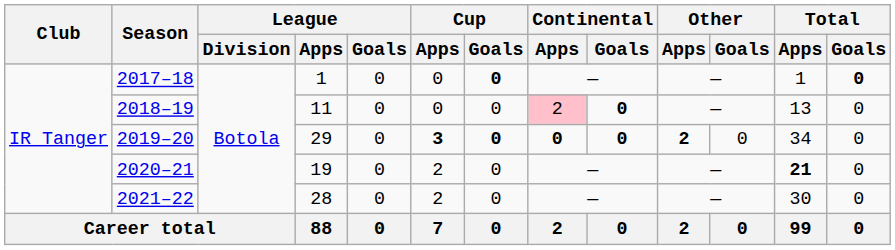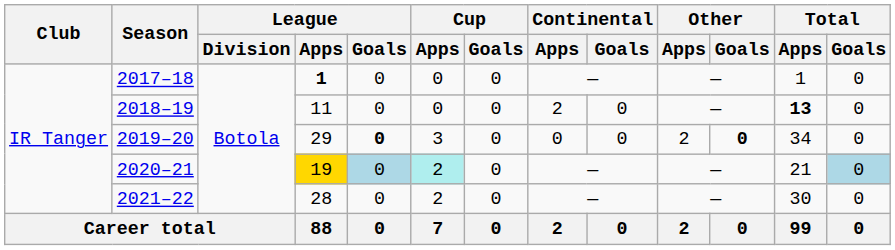2017–18 | League / Apps: normal -> bold
2017–18 | Cup / Goals: bold -> normal
2017–18 | Total / Goals: bold -> normal
2018–19 | Continental / Apps: pink background -> no background
2018–19 | Continental / Goals: bold -> normal
2018–19 | Total / Apps: normal -> bold
2019–20 | League / Goals: normal -> bold
2019–20 | Cup / Apps: bold -> normal
2019–20 | Cup / Goals: bold -> normal
2019–20 | Continental / Apps: bold -> normal
2019–20 | Continental / Goals: bold -> normal
2019–20 | Other / Apps: bold -> normal
2019–20 | Other / Goals: normal -> bold
2020–21 | League / Apps: no background -> gold background
2020–21 | League / Goals: no background -> lightblue background
2020–21 | Cup / Apps: no background -> paleturquoise background
2020–21 | Total / Apps: bold -> normal
2020–21 | Total / Goals: no background -> lightblue background
